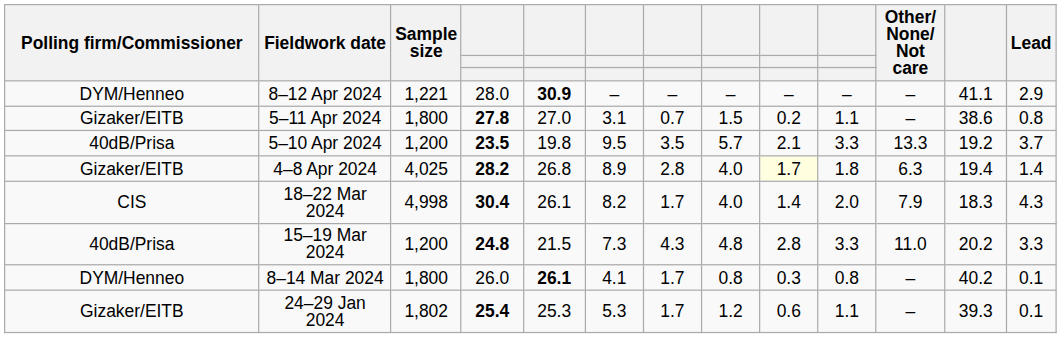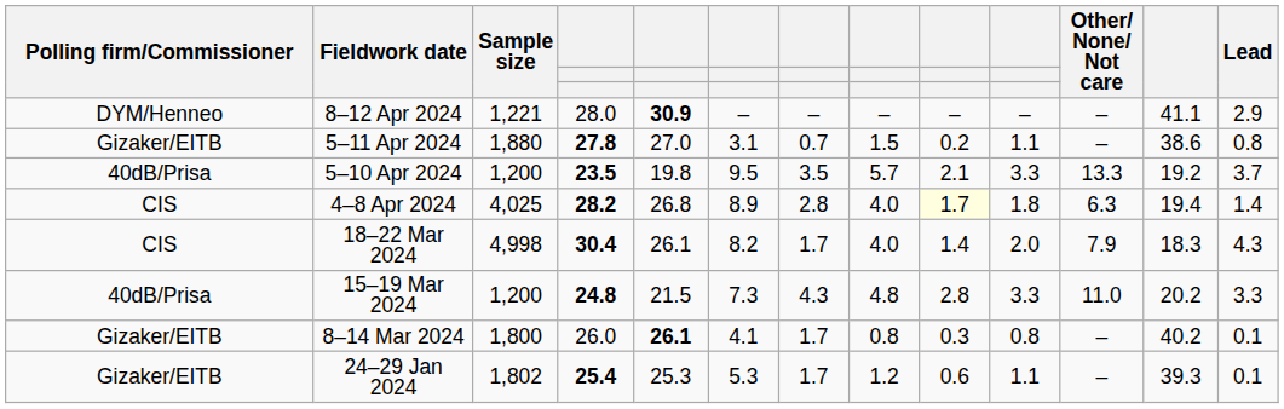5–11 Apr 2024 | Sample size: 1,800 -> 1,880
4–8 Apr 2024 | Polling firm/Commissioner: Gizaker/EITB -> CIS
8–14 Mar 2024 | Polling firm/Commissioner: DYM/Henneo -> Gizaker/EITB
